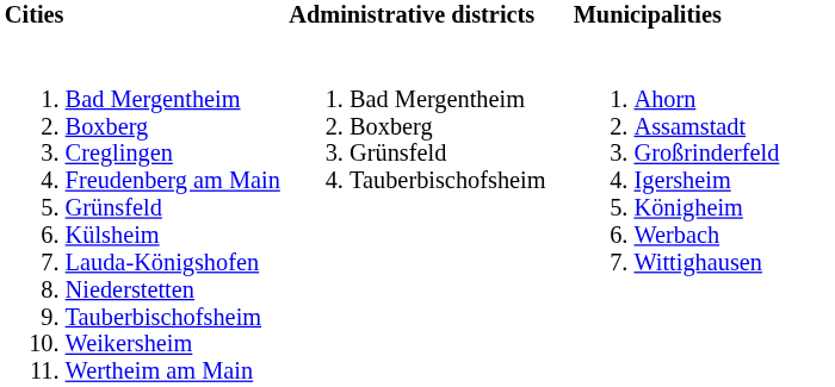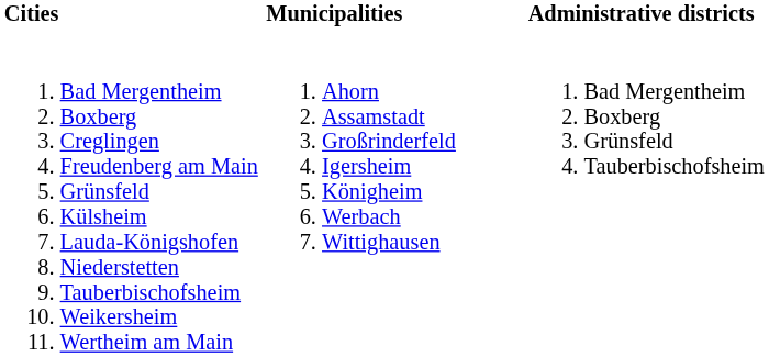columns swapped: Administrative districts <-> Municipalities
